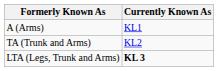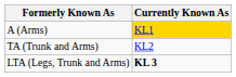A (Arms) | Currently Known As: no background -> gold background
